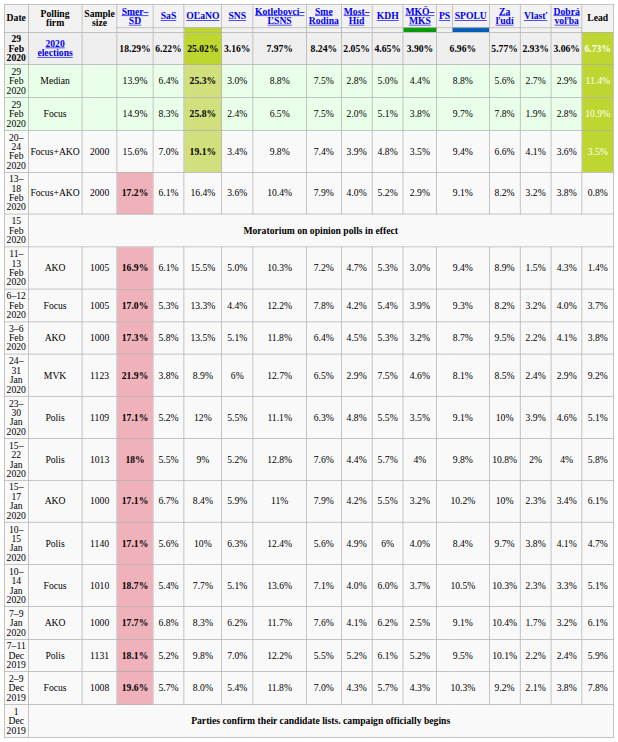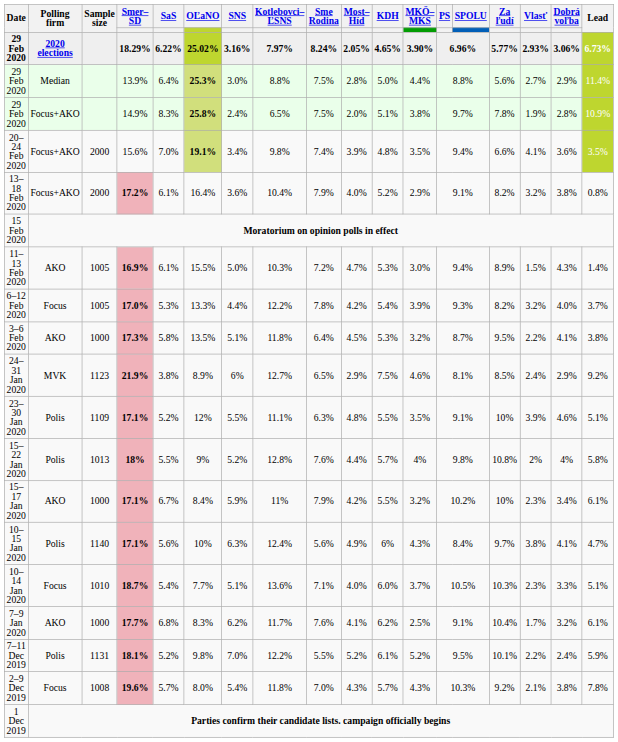29 Feb 2020 / 14.9% | Polling firm: Focus -> Focus+AKO
10–15 Jan 2020 | MKÖ–MKS: 4.0% -> 4.3%
